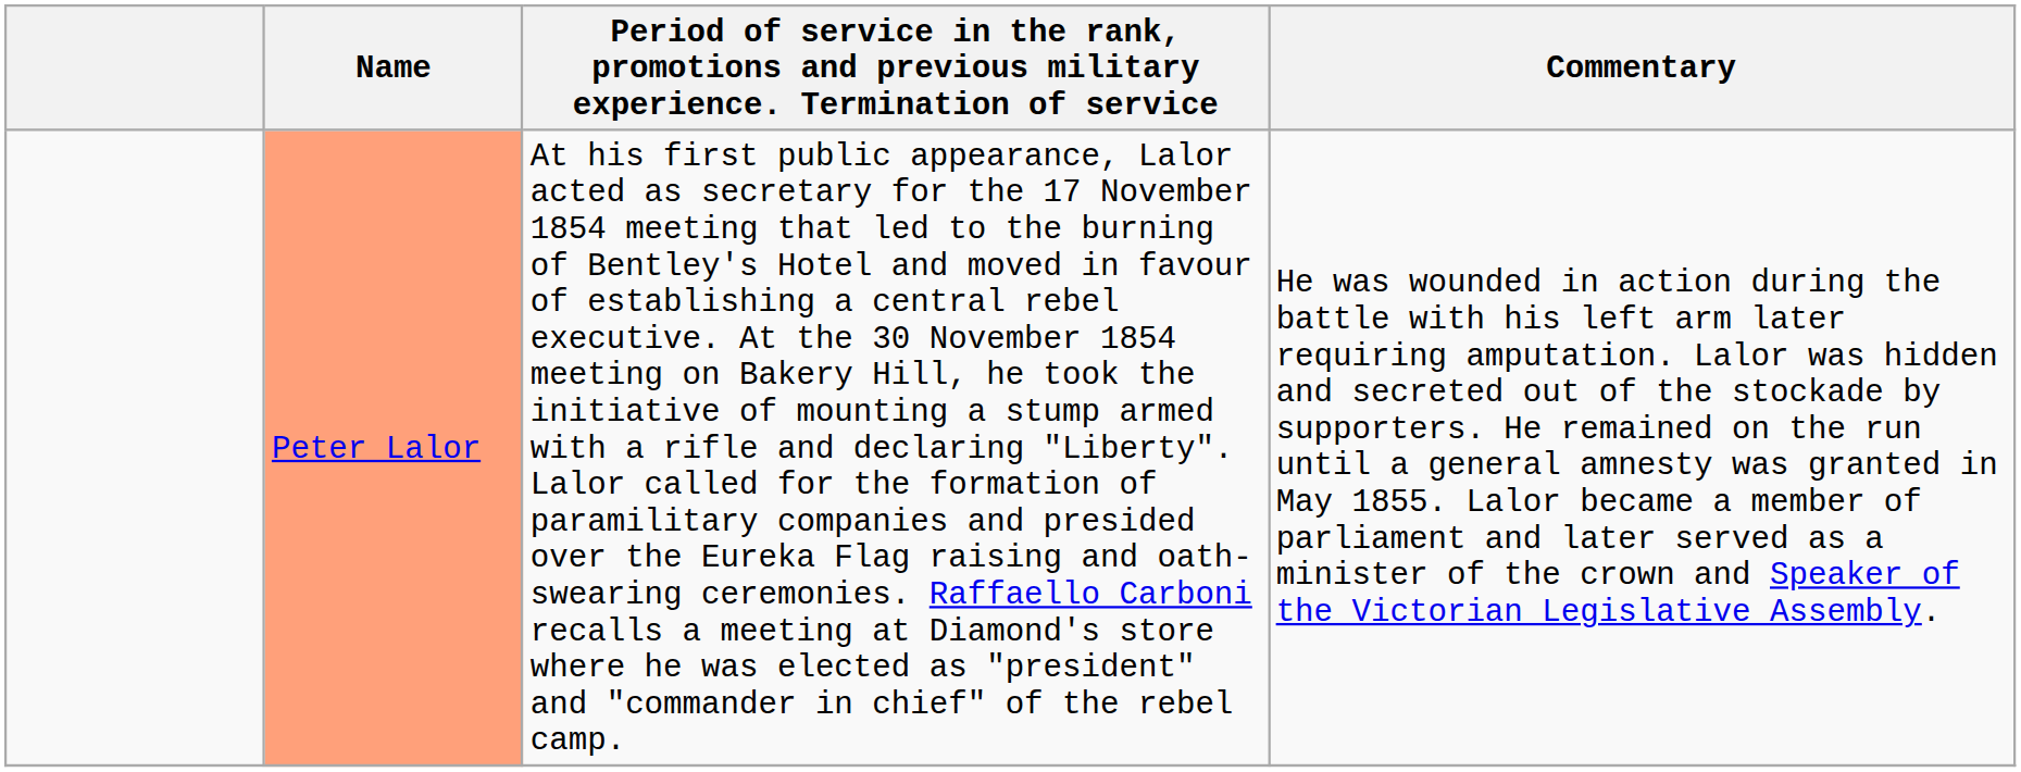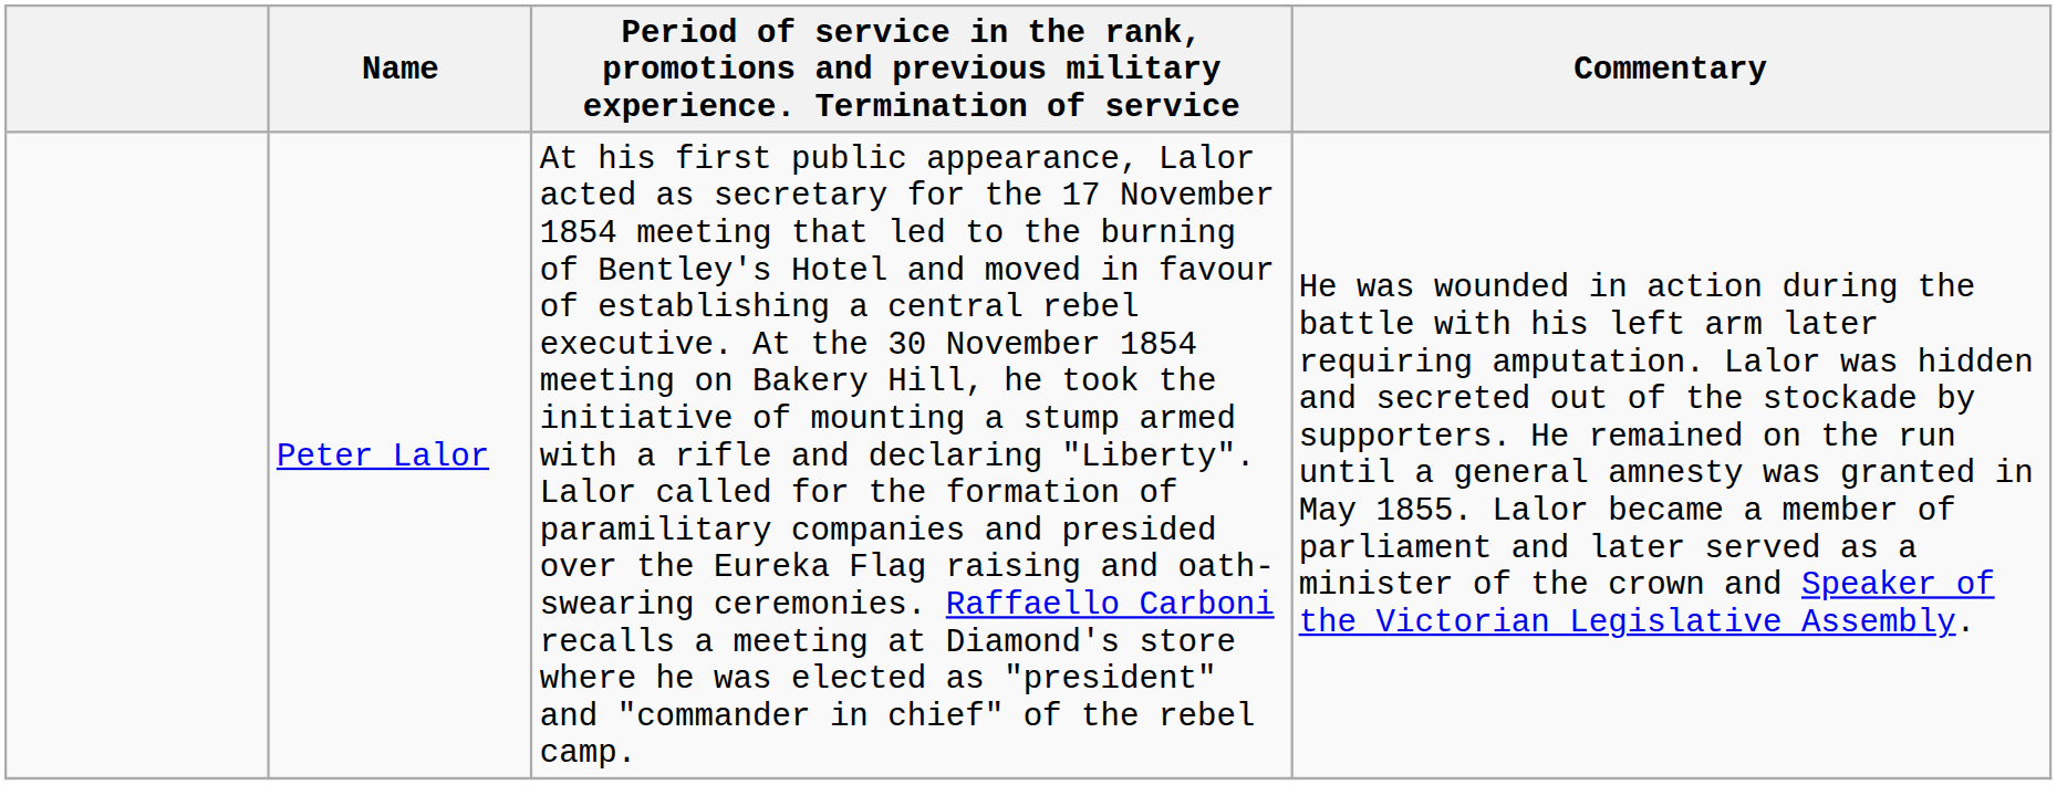Peter Lalor | Name: lightsalmon background -> no background
